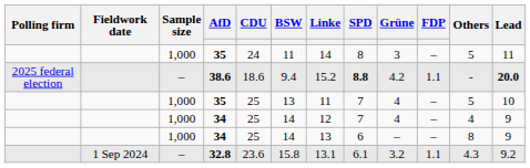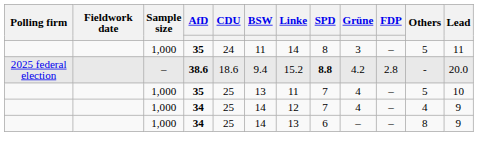38.6 | FDP: 1.1 -> 2.8
38.6 | Lead: bold -> normal
- row: 1 Sep 2024 | – | 32.8 | 23.6 | 15.8 | 13.1 | 6.1 | 3.2 | 1.1 | 4.3 | 9.2
